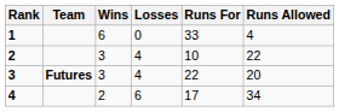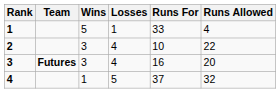row 2 | Wins: 6 -> 5
row 2 | Losses: 0 -> 1
row 4 | Runs For: 22 -> 16
row 5 | Wins: 2 -> 1
row 5 | Losses: 6 -> 5
row 5 | Runs For: 17 -> 37
row 5 | Runs Allowed: 34 -> 32
